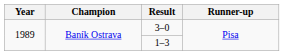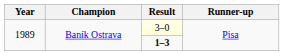3–0 | Result: no background -> lightyellow background
1–3 | Result: normal -> bold
